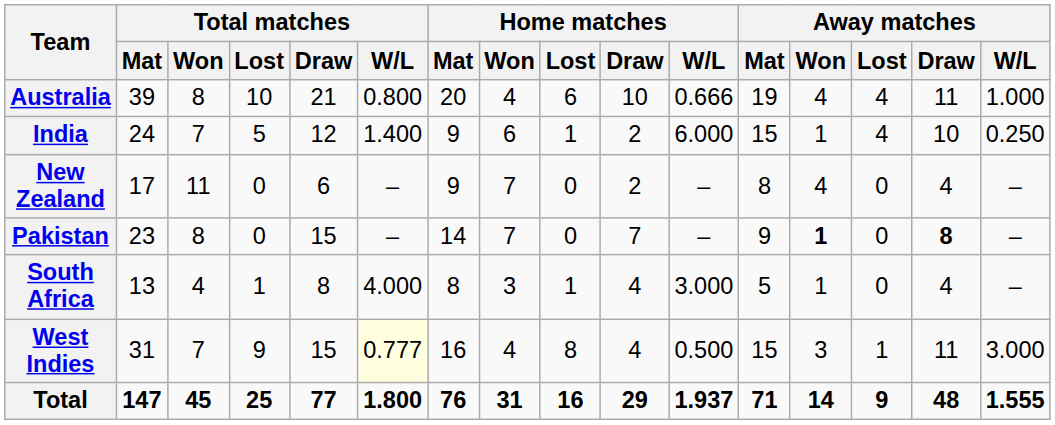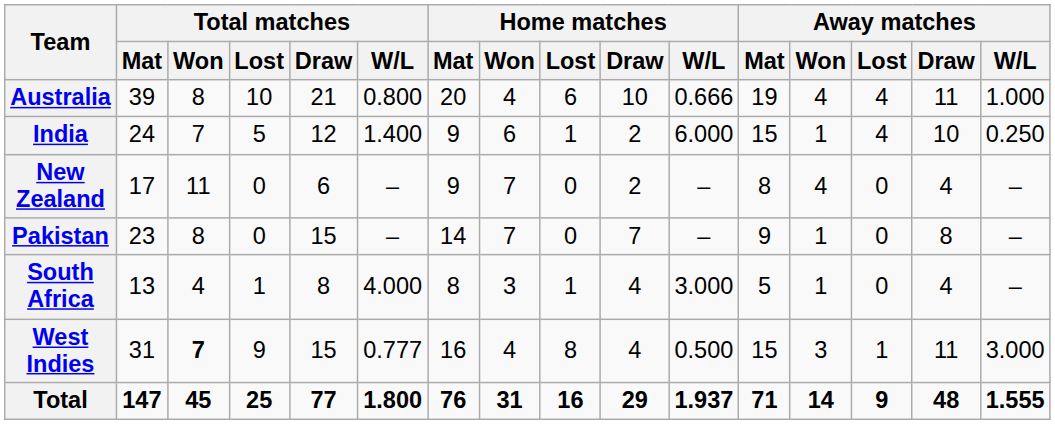Pakistan | Away matches / Won: bold -> normal
Pakistan | Away matches / Draw: bold -> normal
West Indies | Total matches / Won: normal -> bold
West Indies | Total matches / W/L: lightyellow background -> no background
